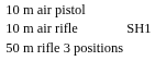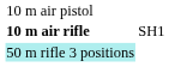10 m air rifle | column 1: normal -> bold
50 m rifle 3 positions | column 1: no background -> paleturquoise background
